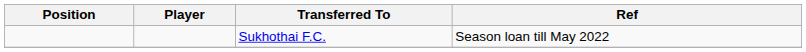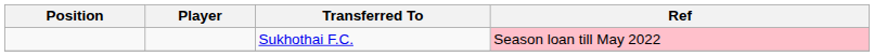Sukhothai F.C. | Ref: no background -> pink background
